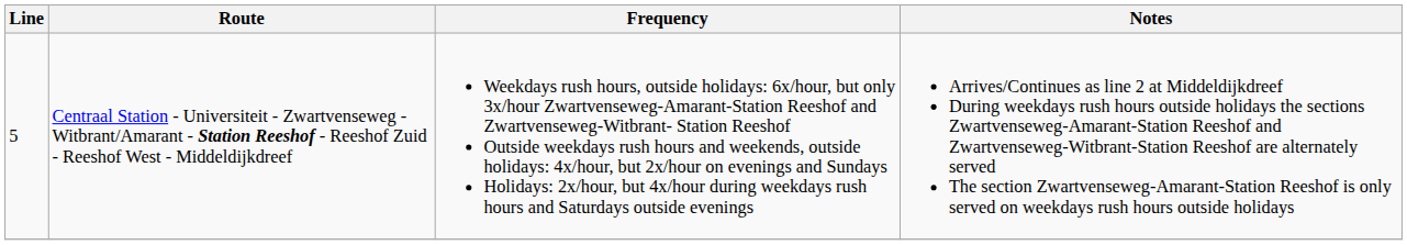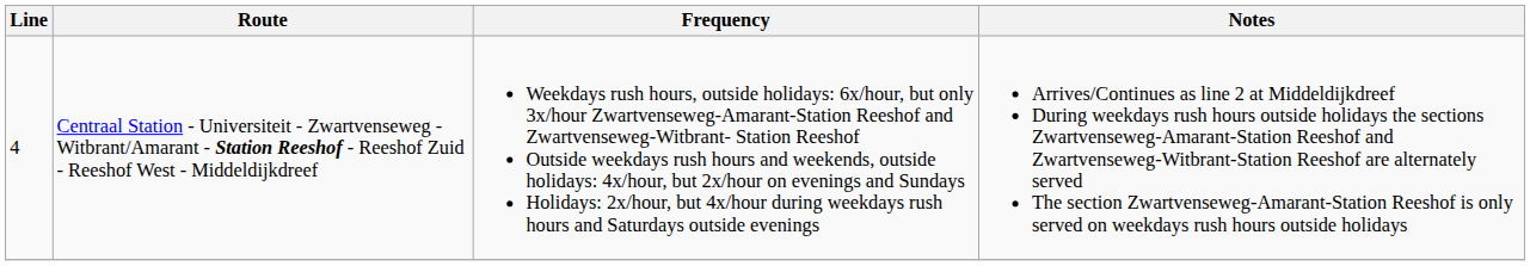row 2 | Line: 5 -> 4
